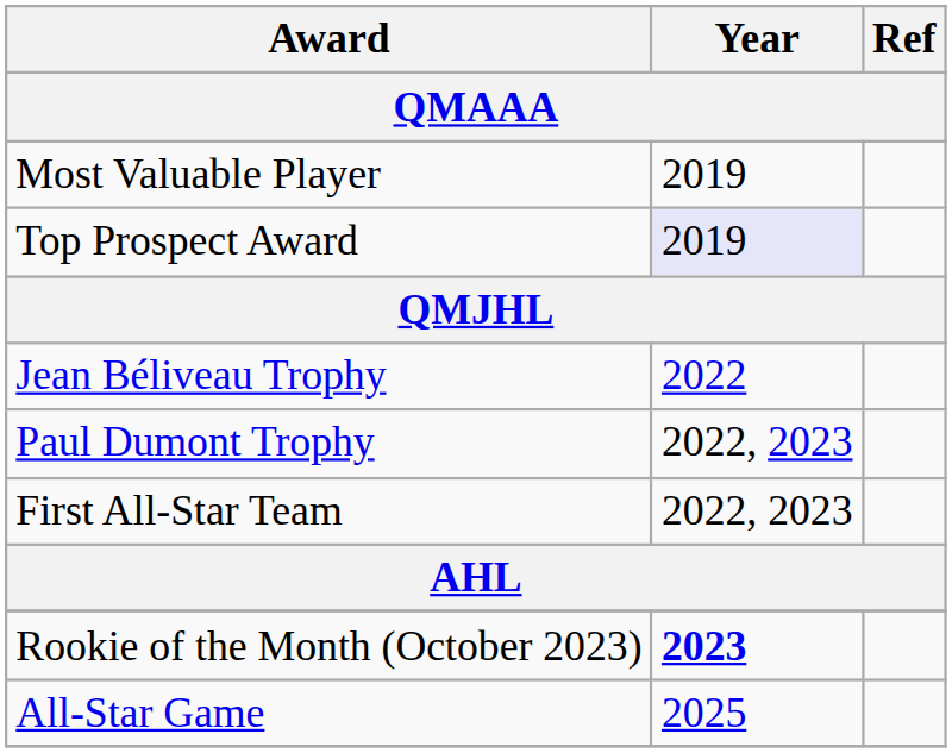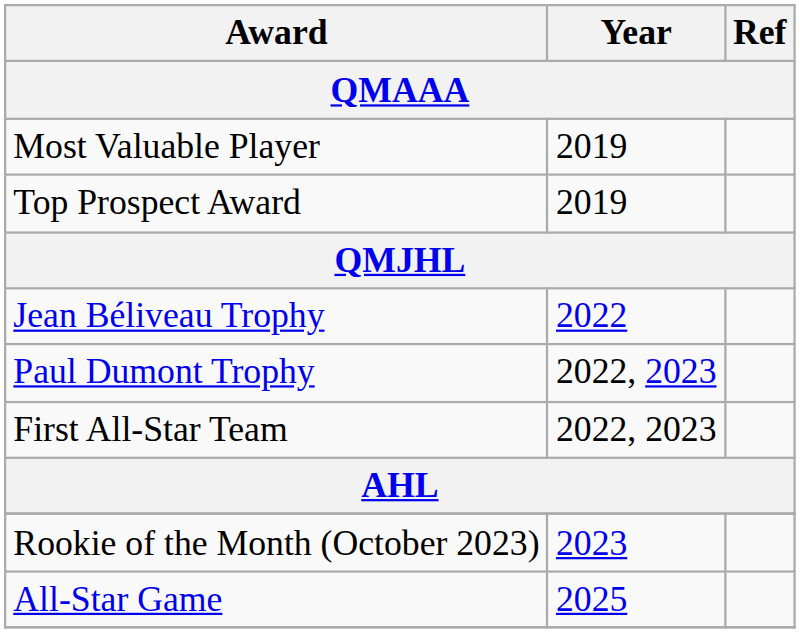Top Prospect Award | Year: lavender background -> no background
Rookie of the Month (October 2023) | Year: bold -> normal
